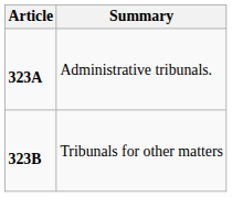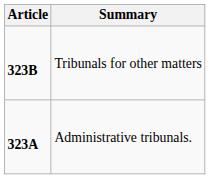rows swapped: Administrative tribunals. <-> Tribunals for other matters
